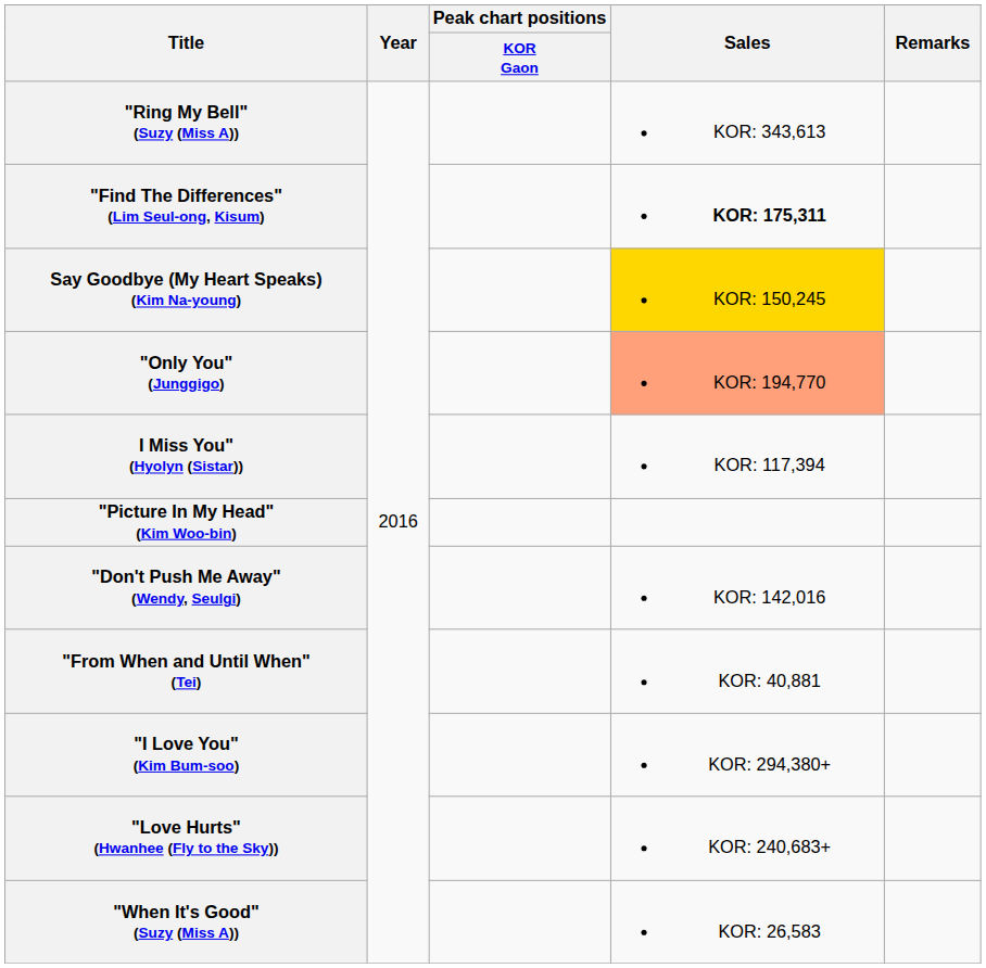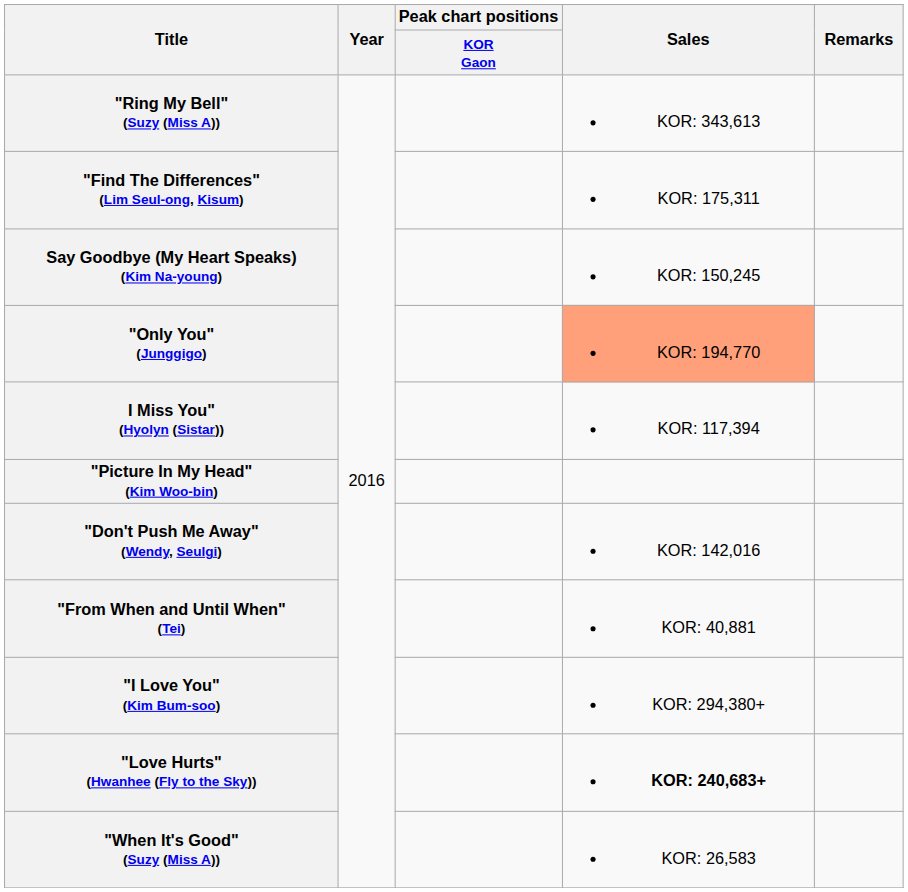"Find The Differences" (Lim Seul-ong, Kisum) | Sales: bold -> normal
Say Goodbye (My Heart Speaks) (Kim Na-young) | Sales: gold background -> no background
"Love Hurts" (Hwanhee (Fly to the Sky)) | Sales: normal -> bold
